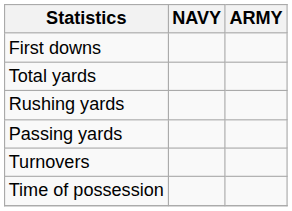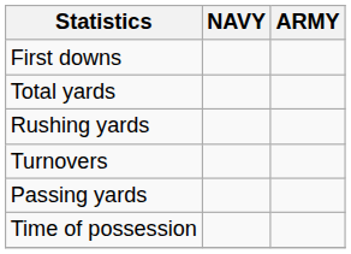rows swapped: Passing yards <-> Turnovers
